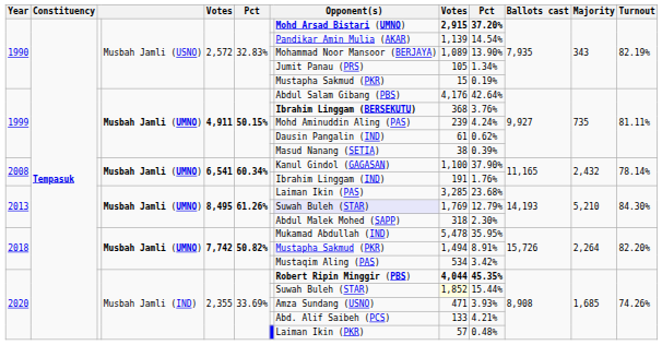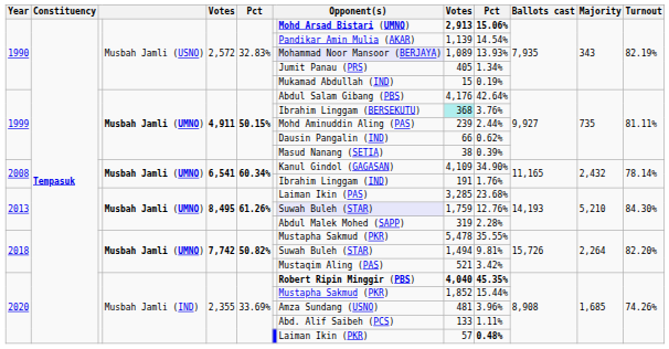row 2 | column 9: 2,915 -> 2,913
row 2 | column 10: 37.20% -> 15.06%
row 4 | column 8: no background -> lavender background
row 4 | column 10: 13.90% -> 13.93%
row 5 | column 9: 105 -> 405
row 6 | column 8: Mustapha Sakmud (PKR) -> Mukamad Abdullah (IND)
row 8 | column 8: bold -> normal
row 8 | column 9: no background -> paleturquoise background
row 9 | column 10: 4.24% -> 2.44%
row 10 | column 9: 61 -> 66
row 12 | column 9: 1,100 -> 4,109
row 12 | column 10: 37.90% -> 34.90%
row 15 | column 9: 1,769 -> 1,759
row 15 | column 10: 12.79% -> 12.76%
row 16 | column 9: 318 -> 319
row 16 | column 10: 2.30% -> 2.28%
row 17 | column 8: Mukamad Abdullah (IND) -> Mustapha Sakmud (PKR)
row 17 | column 10: 35.95% -> 35.55%
row 18 | column 8: Mustapha Sakmud (PKR) -> Suwah Buleh (STAR)
row 18 | column 10: 8.91% -> 9.81%
row 19 | column 9: 534 -> 521
row 20 | column 9: 4,044 -> 4,040
row 21 | column 8: Suwah Buleh (STAR) -> Mustapha Sakmud (PKR)
row 21 | column 9: lightyellow background -> no background
row 22 | column 9: 471 -> 481
row 22 | column 10: 3.93% -> 3.96%
row 23 | column 10: 4.21% -> 1.11%
row 24 | column 10: normal -> bold
